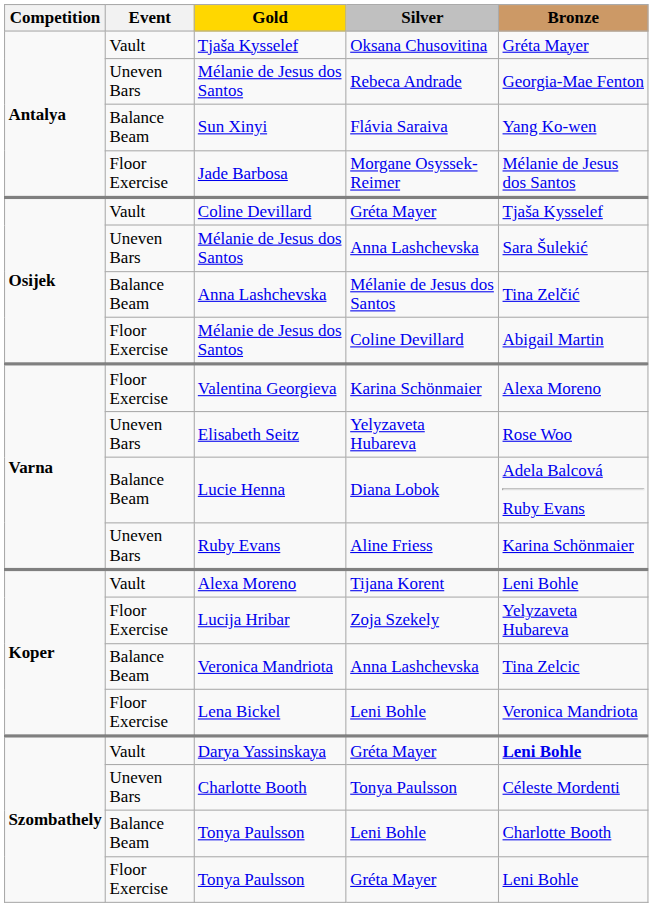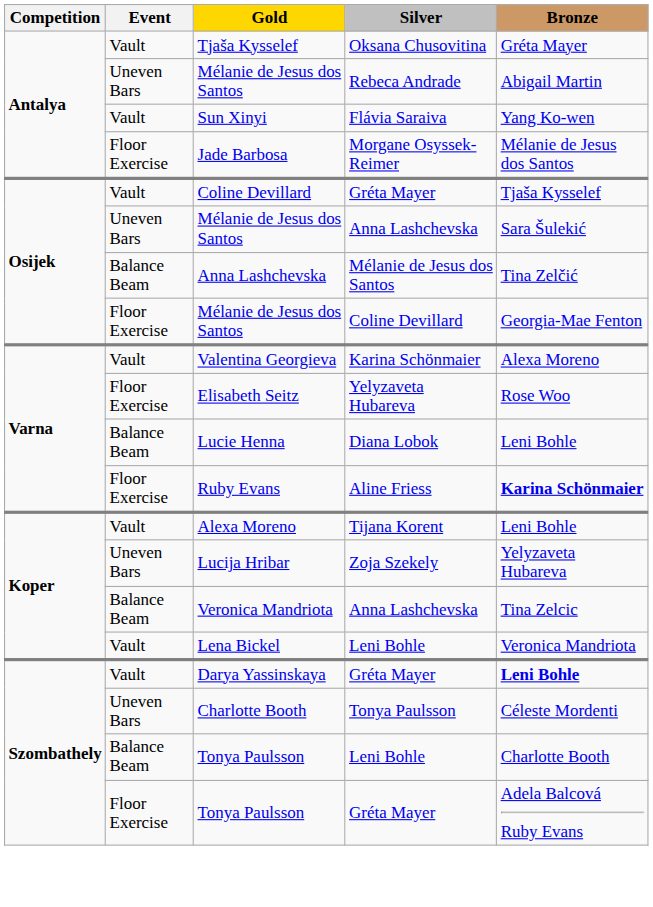Mélanie de Jesus dos Santos / Rebeca Andrade | Bronze: Georgia-Mae Fenton -> Abigail Martin
Sun Xinyi | Event: Balance Beam -> Vault
Mélanie de Jesus dos Santos / Coline Devillard | Bronze: Abigail Martin -> Georgia-Mae Fenton
Valentina Georgieva | Event: Floor Exercise -> Vault
Elisabeth Seitz | Event: Uneven Bars -> Floor Exercise
Lucie Henna | Bronze: Adela Balcová Ruby Evans -> Leni Bohle
Ruby Evans | Event: Uneven Bars -> Floor Exercise
Ruby Evans | Bronze: normal -> bold
Lucija Hribar | Event: Floor Exercise -> Uneven Bars
Lena Bickel | Event: Floor Exercise -> Vault
Tonya Paulsson / Gréta Mayer | Bronze: Leni Bohle -> Adela Balcová Ruby Evans
